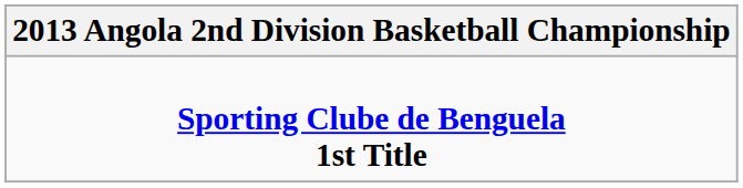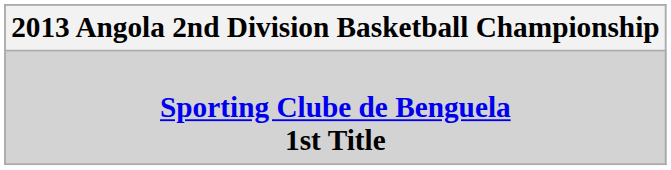row 2 | column 1: no background -> lightgrey background
